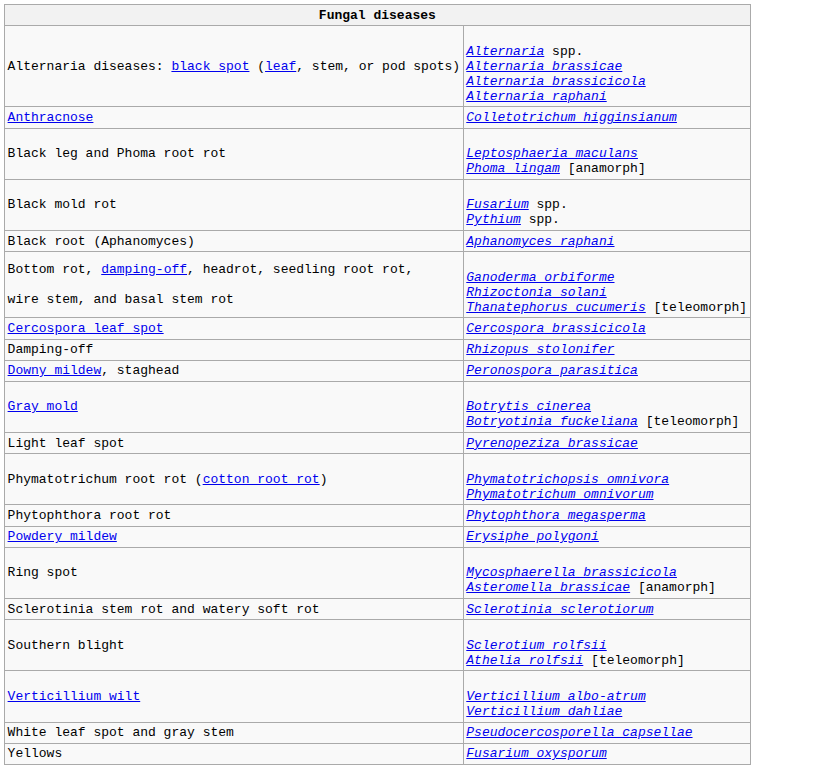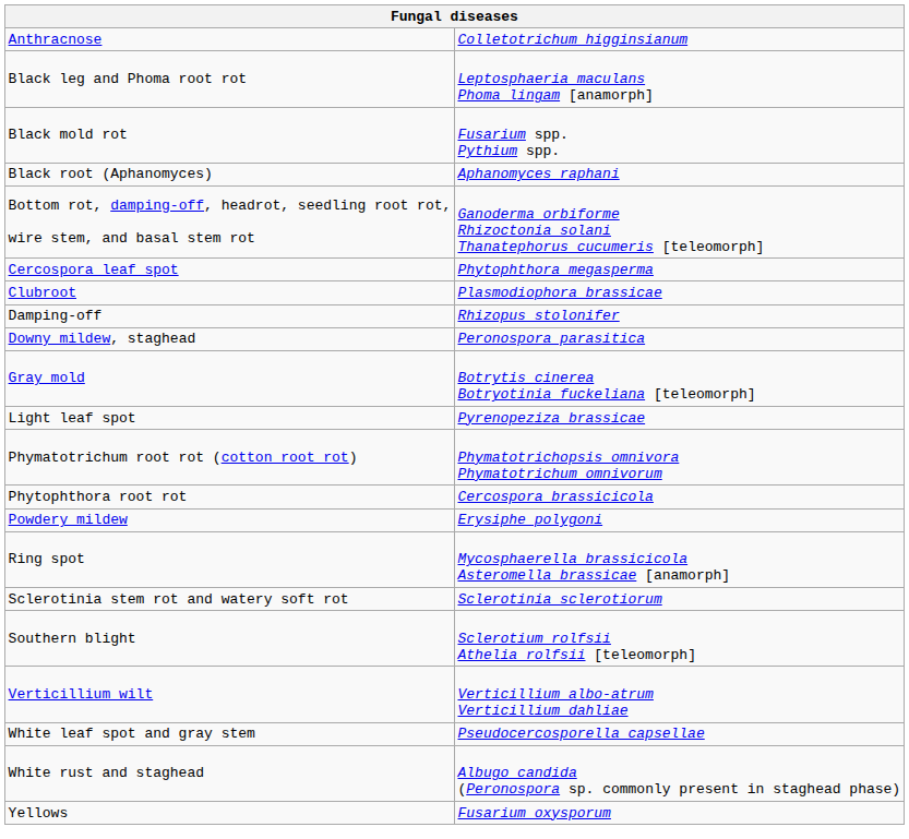- row: Alternaria diseases: black spot (leaf, stem, or pod spots) | Alternaria spp. Alternaria brassicae Alternaria brassicicola Alternaria raphani
Cercospora leaf spot | column 2: Cercospora brassicicola -> Phytophthora megasperma
+ row: Clubroot | Plasmodiophora brassicae
Phytophthora root rot | column 2: Phytophthora megasperma -> Cercospora brassicicola
+ row: White rust and staghead | Albugo candida (Peronospora sp. commonly present in staghead phase)
